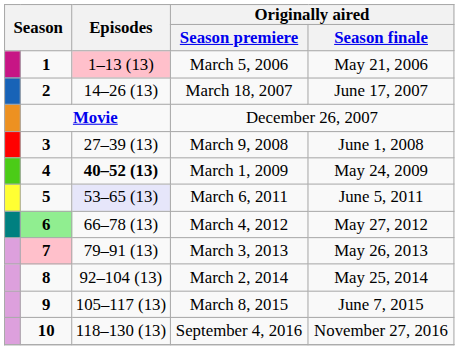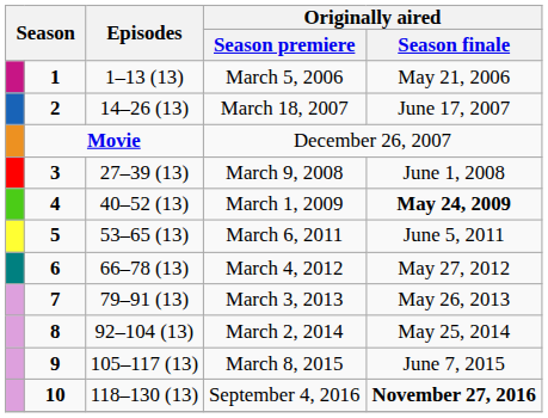March 5, 2006 | Episodes: pink background -> no background
March 1, 2009 | Episodes: bold -> normal
March 1, 2009 | Originally aired / Season finale: normal -> bold
March 6, 2011 | Episodes: lavender background -> no background
March 4, 2012 | column 2: lightgreen background -> no background
March 3, 2013 | column 2: pink background -> no background
September 4, 2016 | Originally aired / Season finale: normal -> bold
